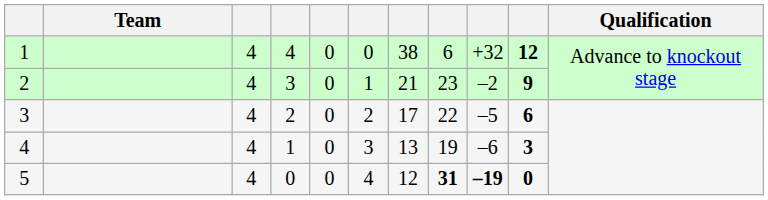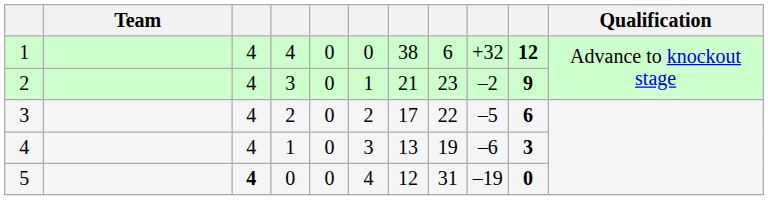5 | column 3: normal -> bold
5 | column 8: bold -> normal
5 | column 9: bold -> normal
